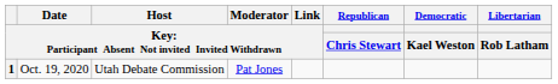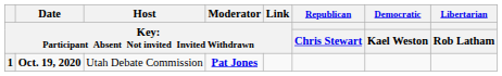1 | column 2: normal -> bold
1 | column 4: normal -> bold
